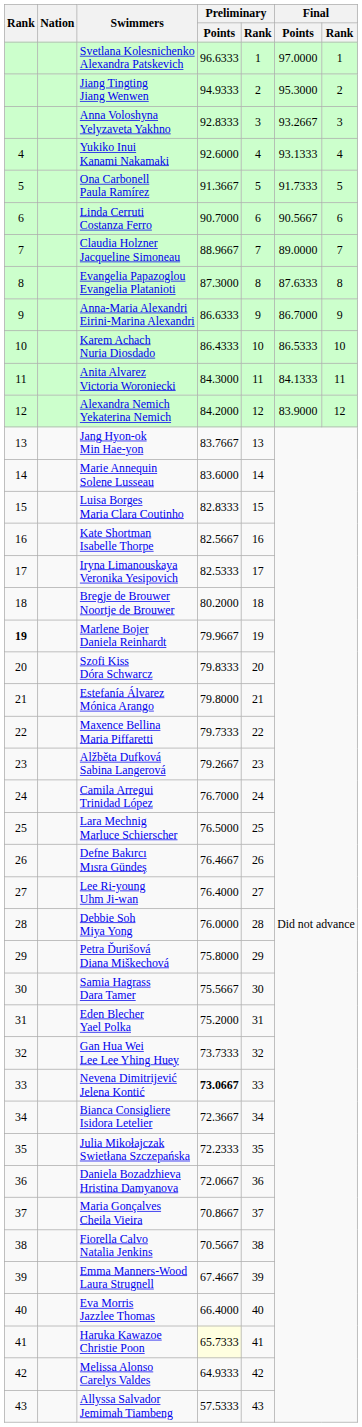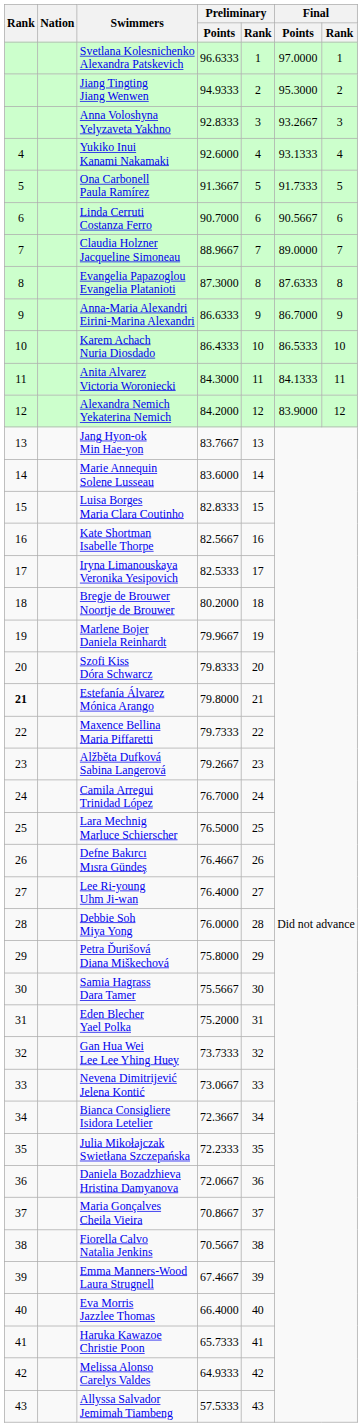Marlene Bojer Daniela Reinhardt | Rank: bold -> normal
Estefanía Álvarez Mónica Arango | Rank: normal -> bold
Nevena Dimitrijević Jelena Kontić | Preliminary / Points: bold -> normal
Haruka Kawazoe Christie Poon | Preliminary / Points: lightyellow background -> no background
